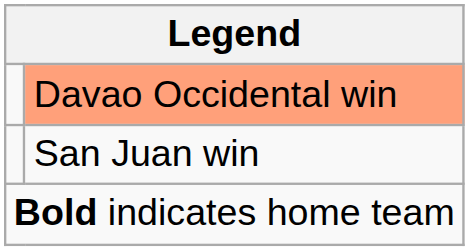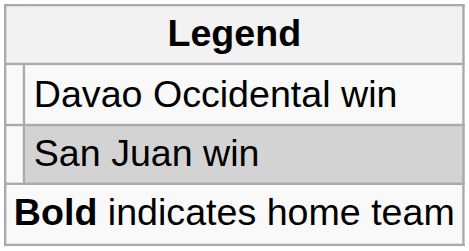Davao Occidental win | column 2: lightsalmon background -> no background
San Juan win | column 2: no background -> lightgrey background
